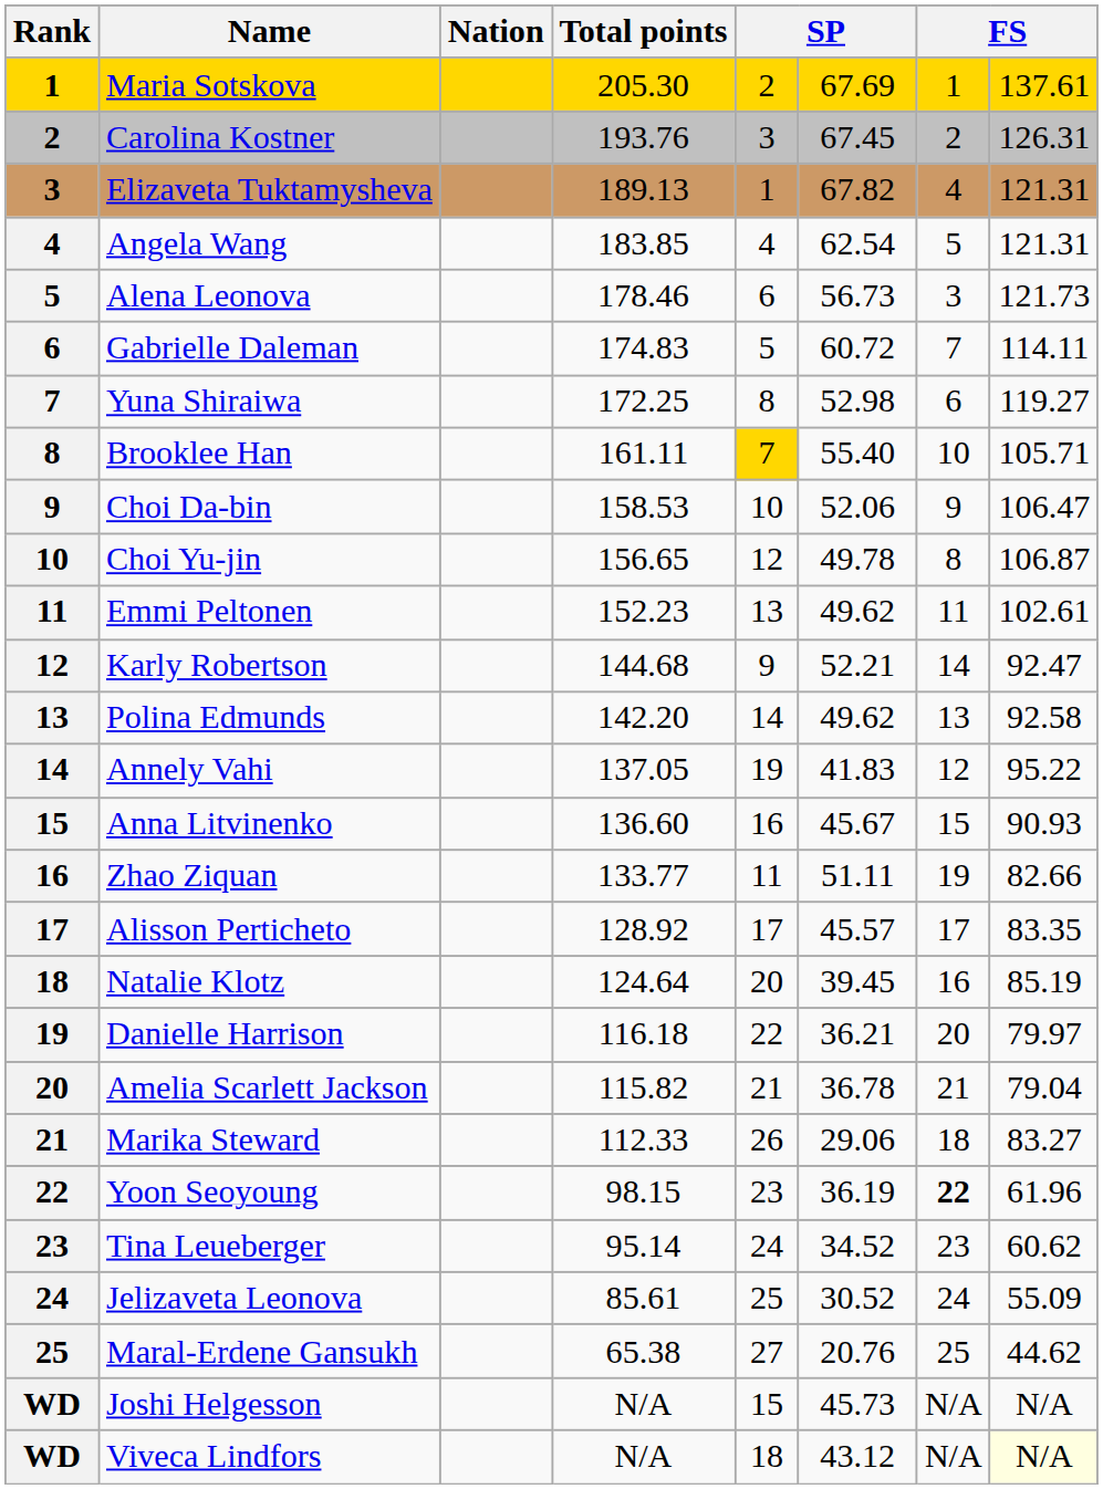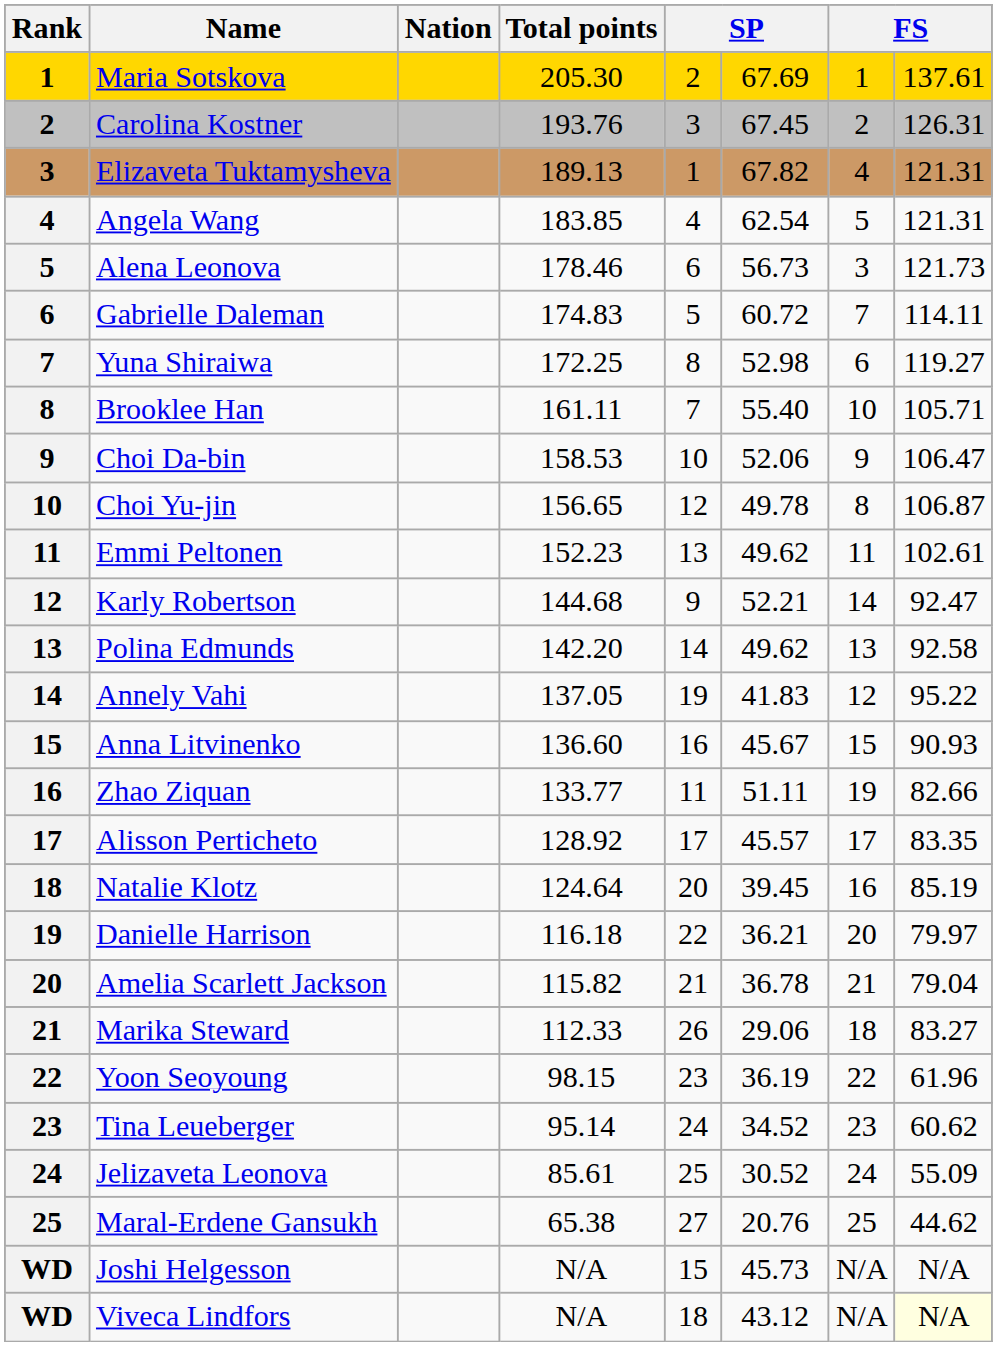Brooklee Han | column 5: gold background -> no background
Yoon Seoyoung | column 7: bold -> normal
